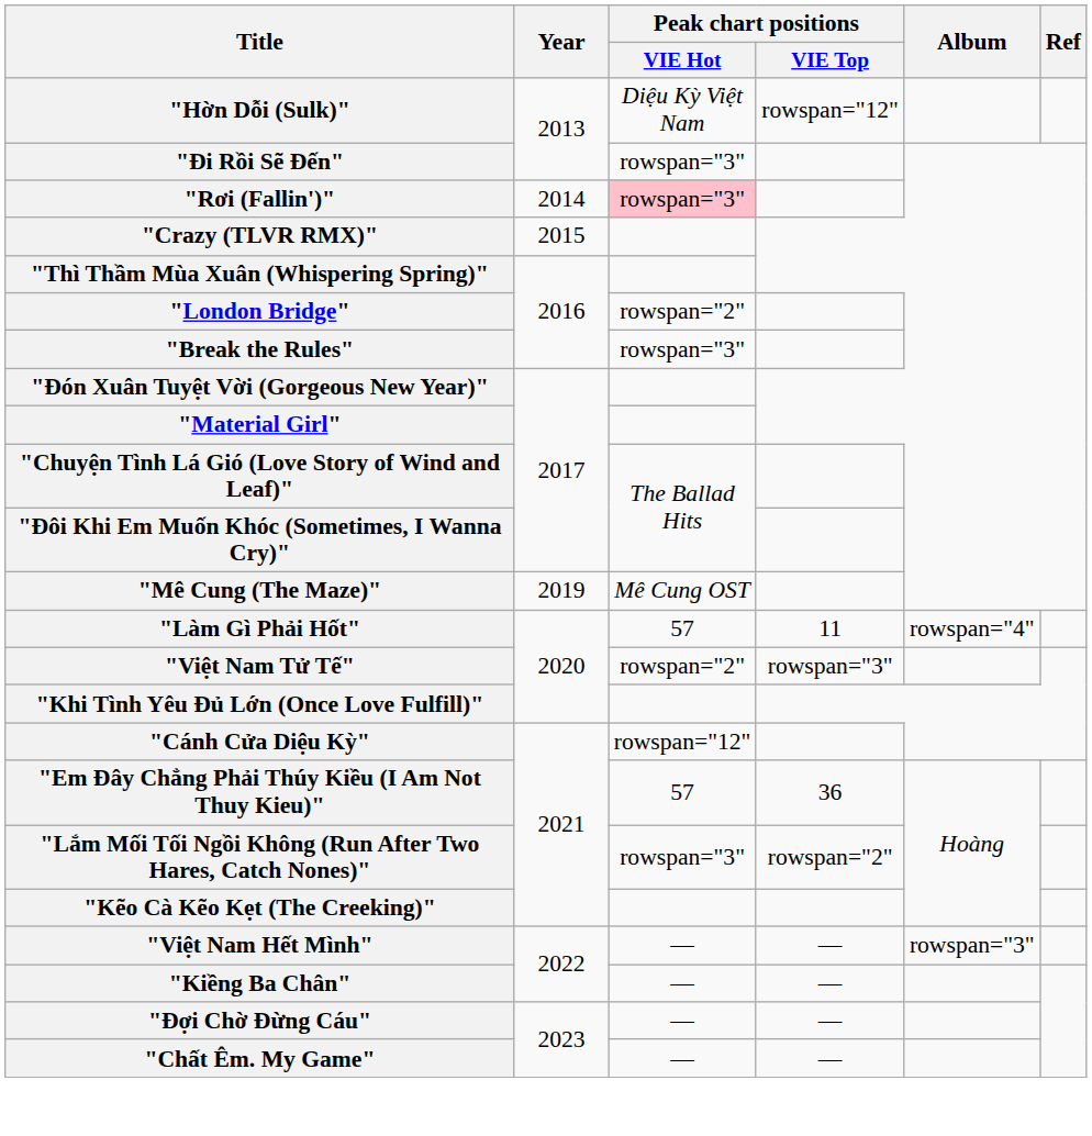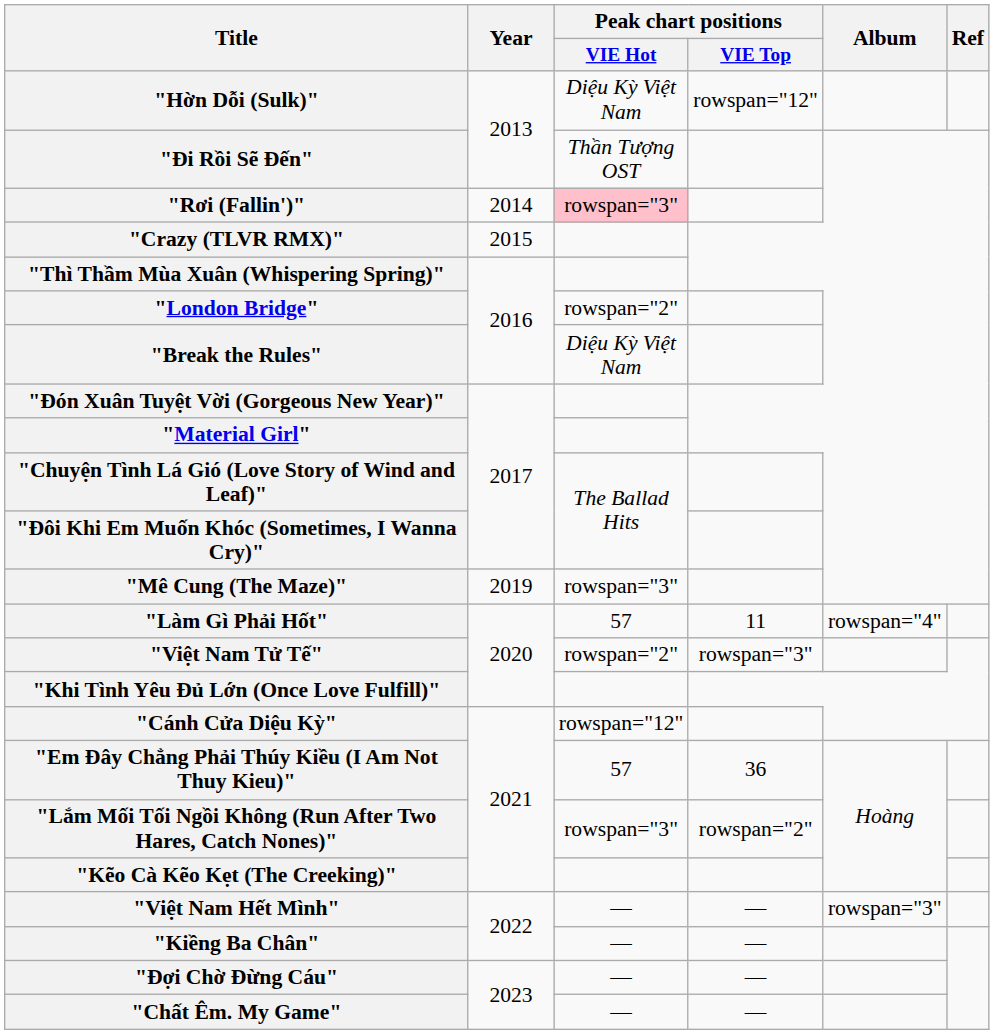"Đi Rồi Sẽ Đến" | Peak chart positions / VIE Hot: rowspan="3" -> Thần Tượng OST
"Break the Rules" | Peak chart positions / VIE Hot: rowspan="3" -> Diệu Kỳ Việt Nam
"Mê Cung (The Maze)" | Peak chart positions / VIE Hot: Mê Cung OST -> rowspan="3"
